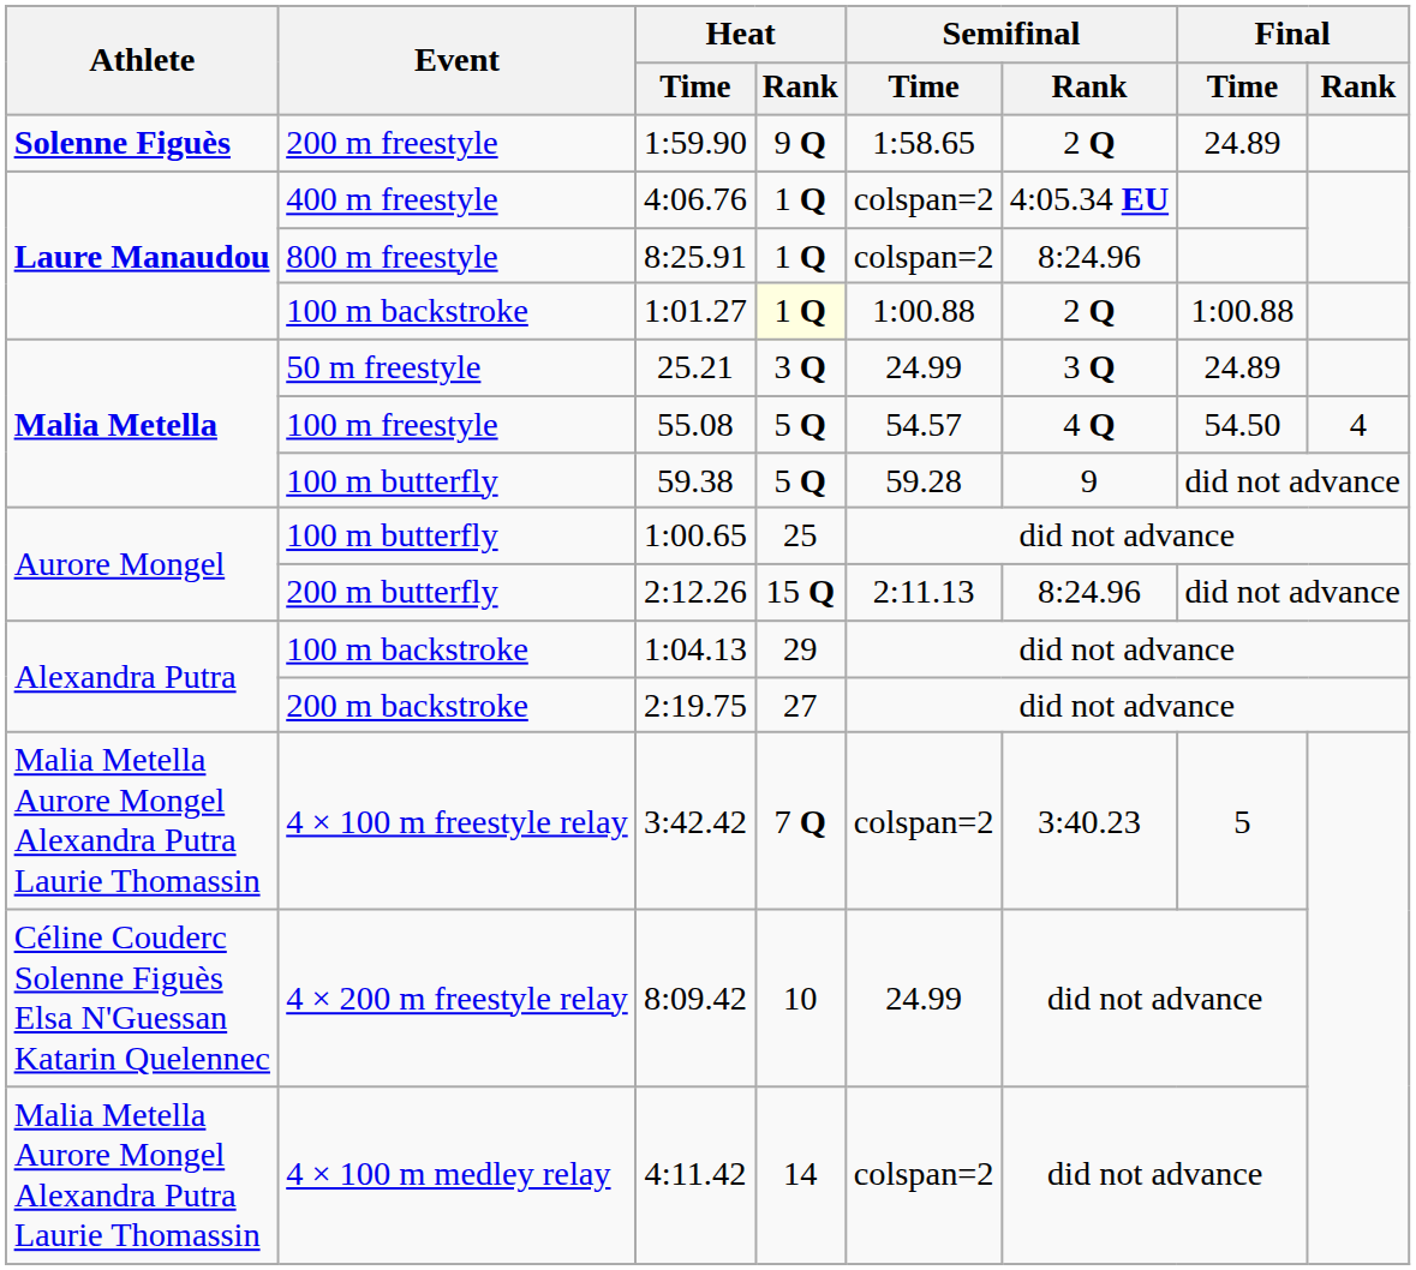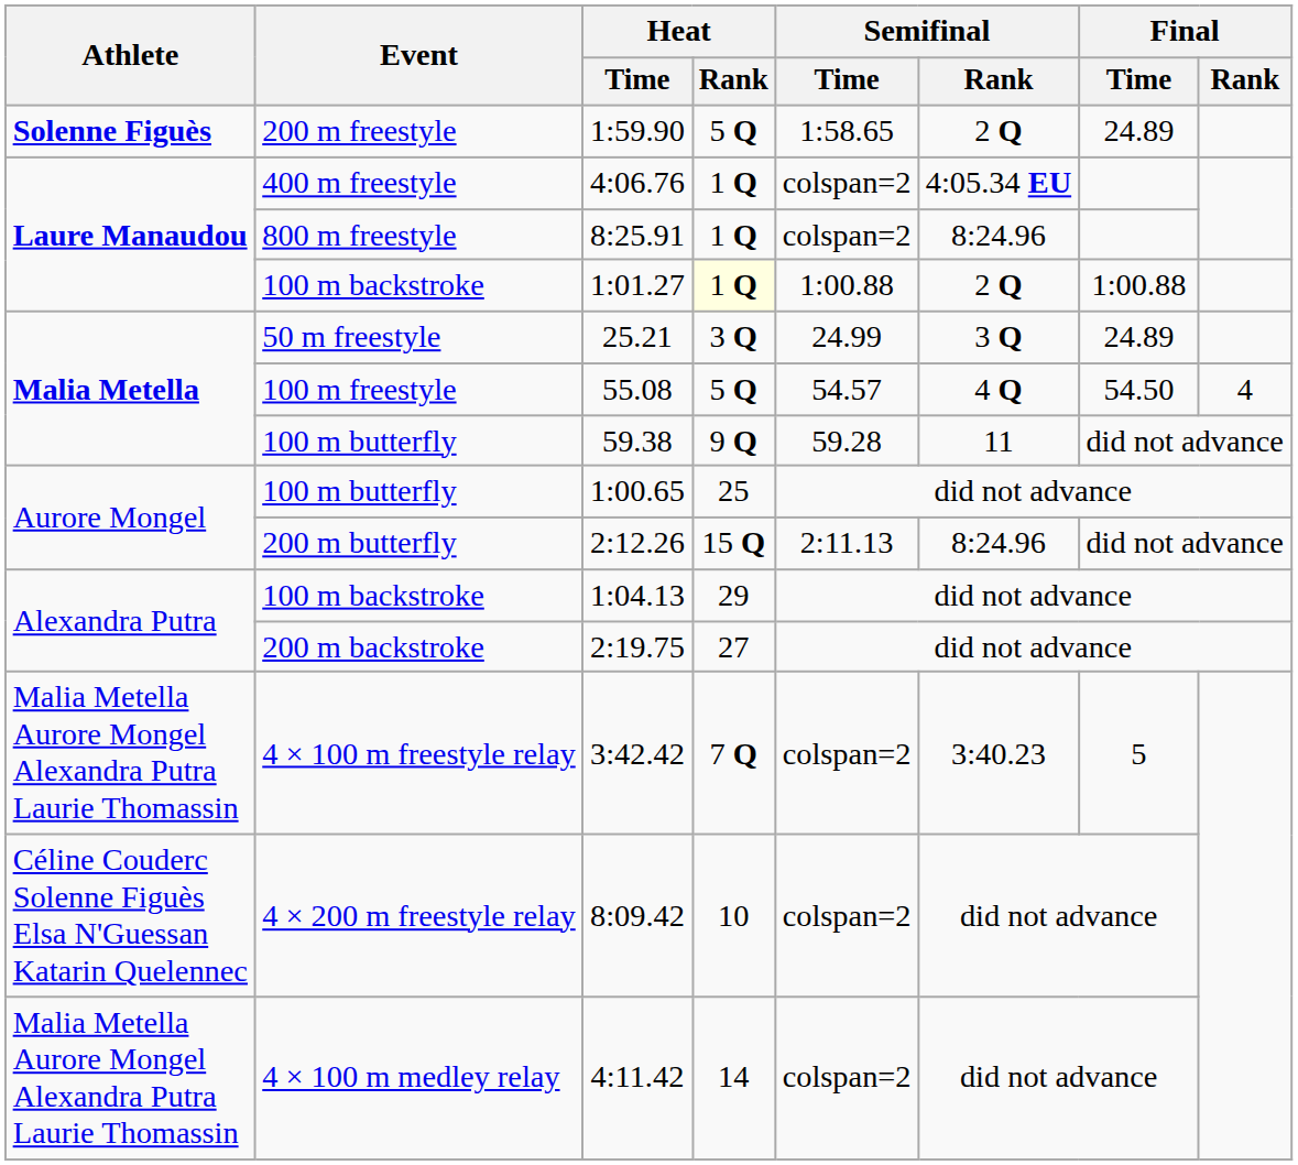1:59.90 | Heat / Rank: 9 Q -> 5 Q
59.38 | Heat / Rank: 5 Q -> 9 Q
59.38 | Semifinal / Rank: 9 -> 11
8:09.42 | Semifinal / Time: 24.99 -> colspan=2
